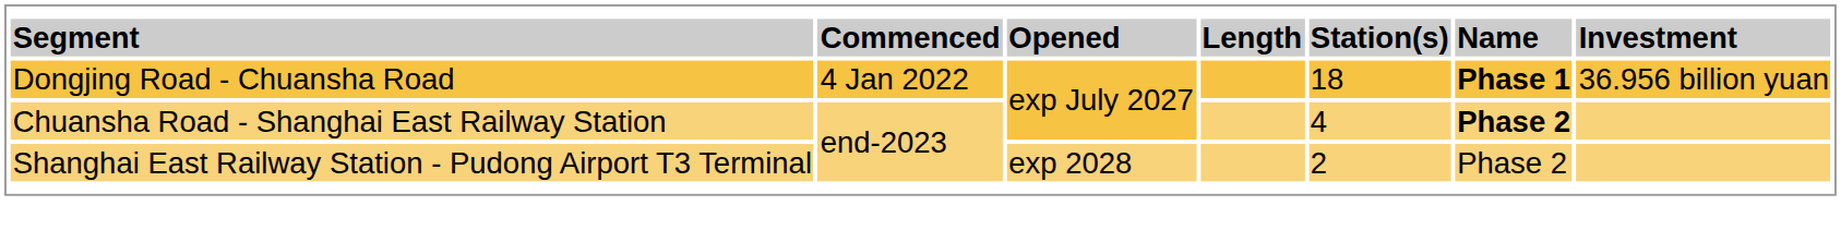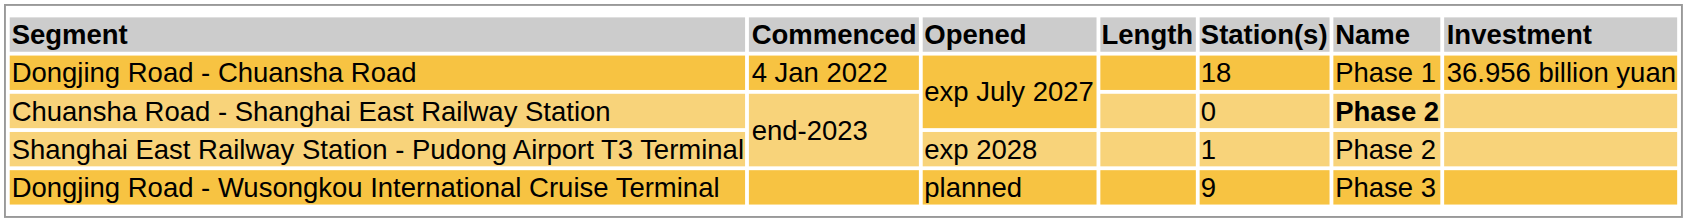Dongjing Road - Chuansha Road | Name: bold -> normal
Chuansha Road - Shanghai East Railway Station | Station(s): 4 -> 0
Shanghai East Railway Station - Pudong Airport T3 Terminal | Station(s): 2 -> 1
+ row: Dongjing Road - Wusongkou International Cruise Terminal | planned | 9 | Phase 3
